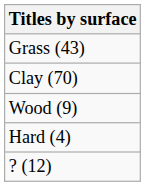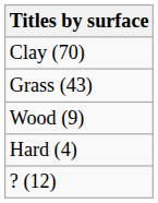row 2 | column 1: Grass (43) -> Clay (70)
row 3 | column 1: Clay (70) -> Grass (43)
